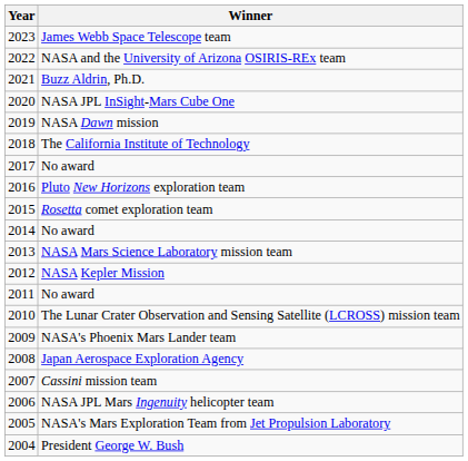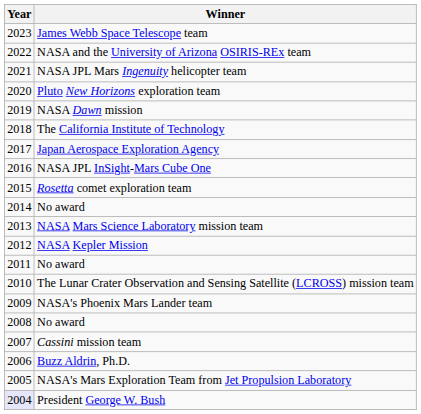row 4 | Winner: Buzz Aldrin, Ph.D. -> NASA JPL Mars Ingenuity helicopter team
row 5 | Winner: NASA JPL InSight-Mars Cube One -> Pluto New Horizons exploration team
row 8 | Winner: No award -> Japan Aerospace Exploration Agency
row 9 | Winner: Pluto New Horizons exploration team -> NASA JPL InSight-Mars Cube One
row 17 | Winner: Japan Aerospace Exploration Agency -> No award
row 19 | Winner: NASA JPL Mars Ingenuity helicopter team -> Buzz Aldrin, Ph.D.
row 21 | Year: no background -> lavender background
